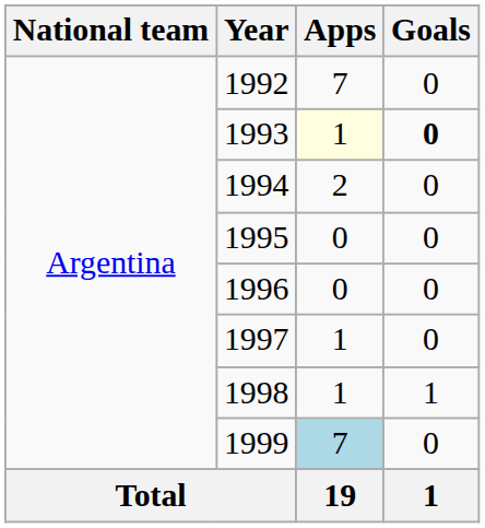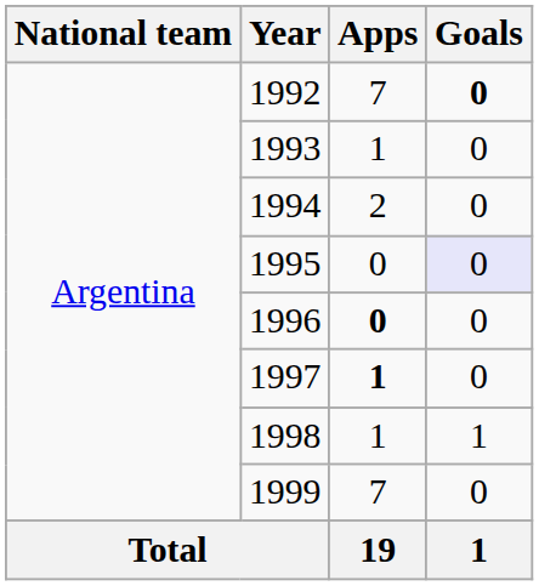1992 | Goals: normal -> bold
1993 | Apps: lightyellow background -> no background
1993 | Goals: bold -> normal
1995 | Goals: no background -> lavender background
1996 | Apps: normal -> bold
1997 | Apps: normal -> bold
1999 | Apps: lightblue background -> no background
